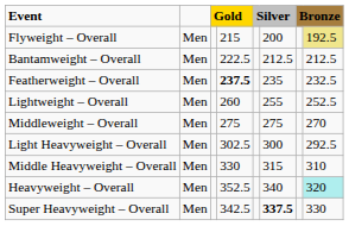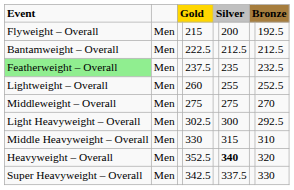row 2 | column 8: khaki background -> no background
row 4 | Event: no background -> lightgreen background
row 4 | column 4: bold -> normal
row 9 | column 6: normal -> bold
row 9 | column 8: paleturquoise background -> no background
row 10 | column 6: bold -> normal
